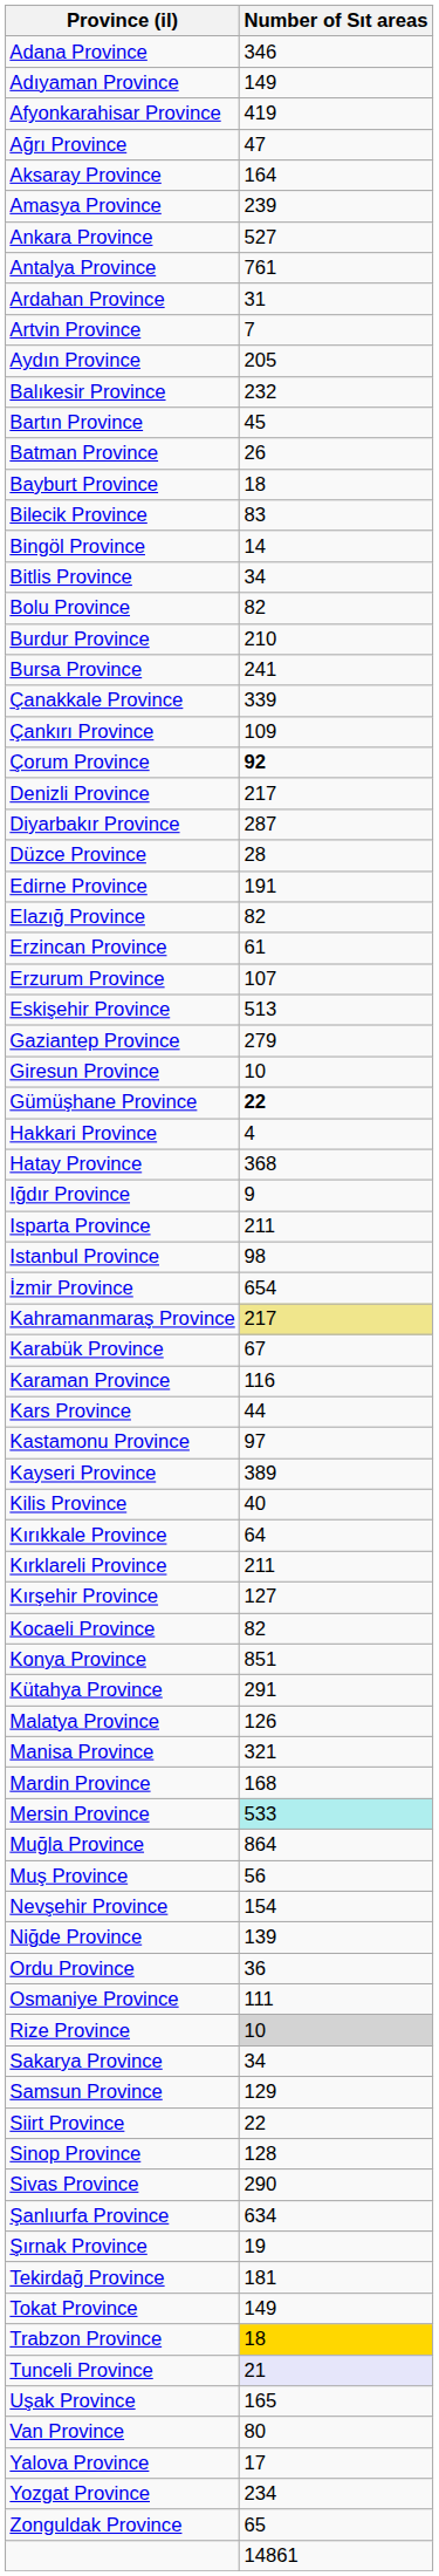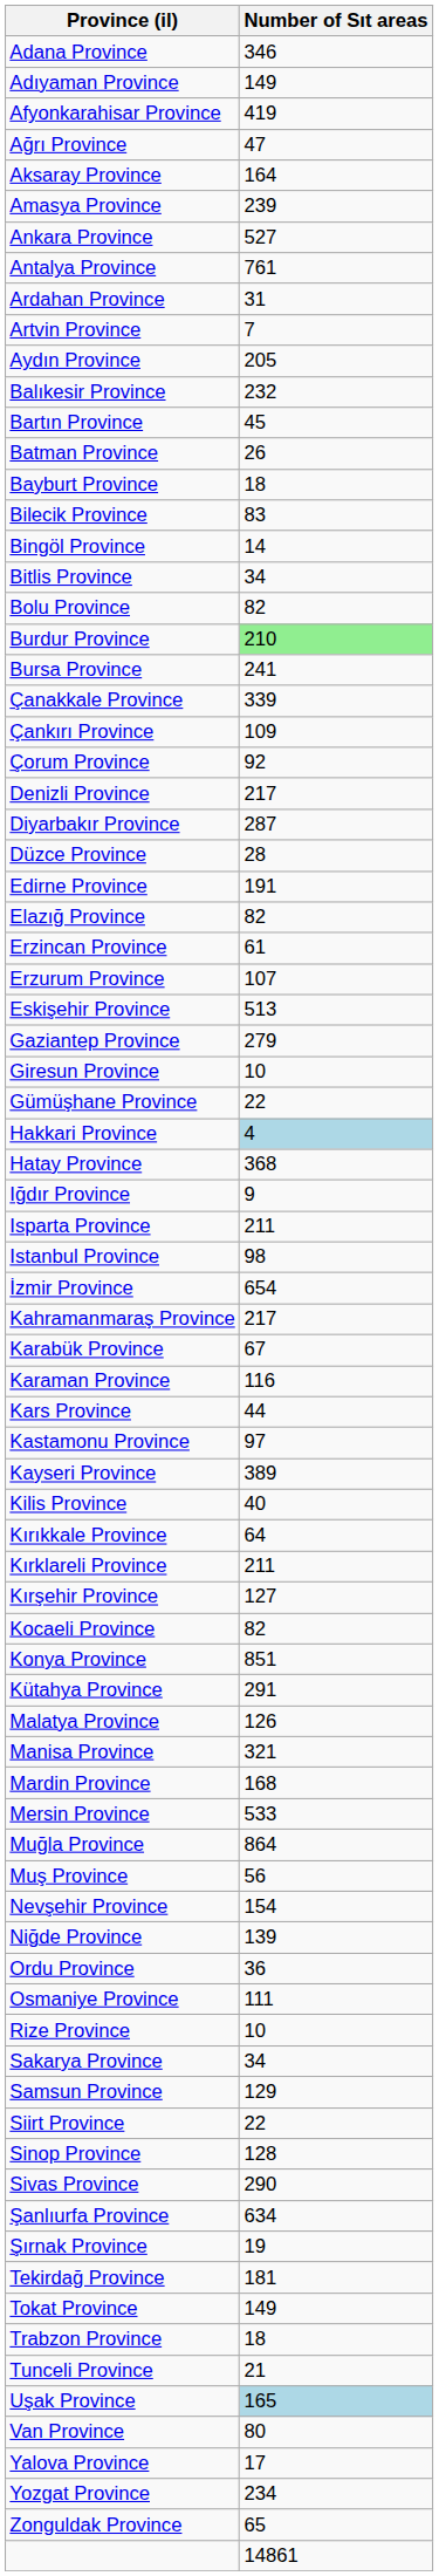Burdur Province | Number of Sıt areas: no background -> lightgreen background
Çorum Province | Number of Sıt areas: bold -> normal
Gümüşhane Province | Number of Sıt areas: bold -> normal
Hakkari Province | Number of Sıt areas: no background -> lightblue background
Kahramanmaraş Province | Number of Sıt areas: khaki background -> no background
Mersin Province | Number of Sıt areas: paleturquoise background -> no background
Rize Province | Number of Sıt areas: lightgrey background -> no background
Trabzon Province | Number of Sıt areas: gold background -> no background
Tunceli Province | Number of Sıt areas: lavender background -> no background
Uşak Province | Number of Sıt areas: no background -> lightblue background
